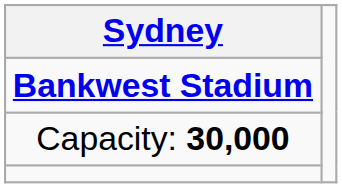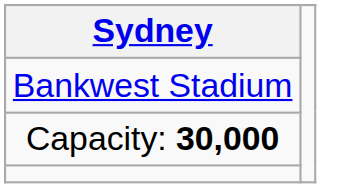Bankwest Stadium | Sydney: bold -> normal
